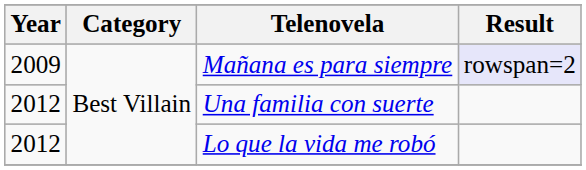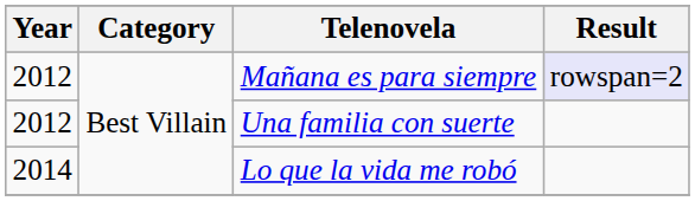Mañana es para siempre | Year: 2009 -> 2012
Lo que la vida me robó | Year: 2012 -> 2014
